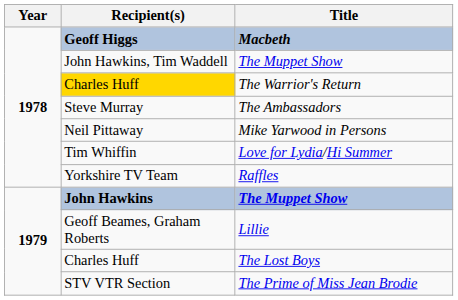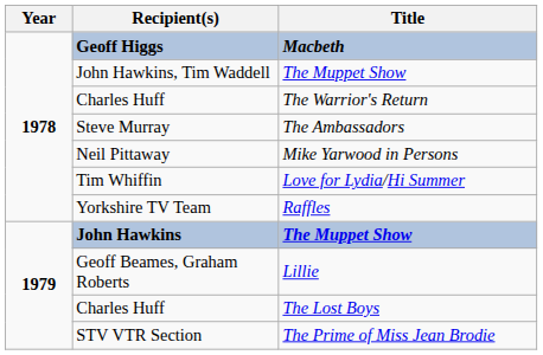Charles Huff / The Warrior's Return | Recipient(s): gold background -> no background
